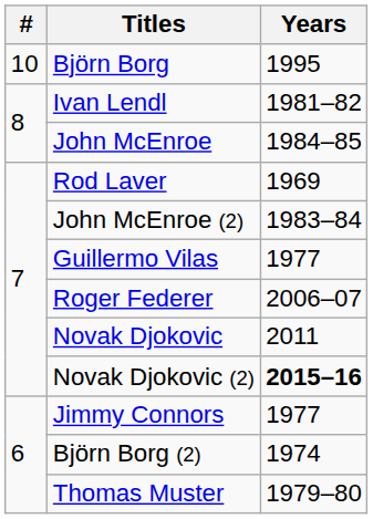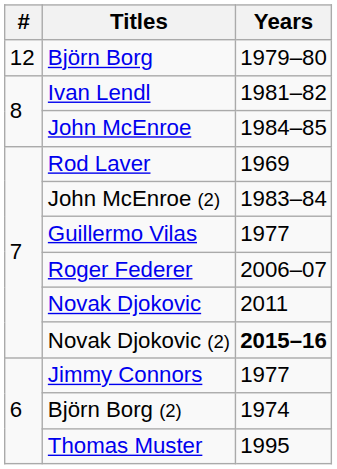Björn Borg | #: 10 -> 12
Björn Borg | Years: 1995 -> 1979–80
Thomas Muster | Years: 1979–80 -> 1995
